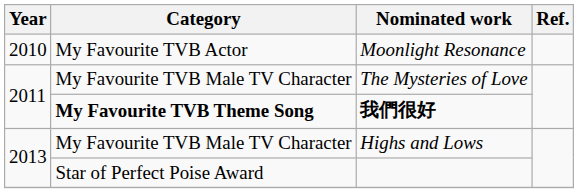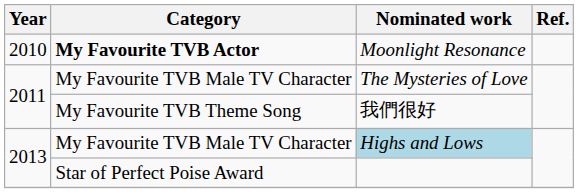My Favourite TVB Actor / Moonlight Resonance | Category: normal -> bold
我們很好 | Category: bold -> normal
我們很好 | Nominated work: bold -> normal
Highs and Lows | Nominated work: no background -> lightblue background
